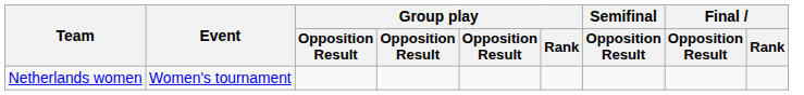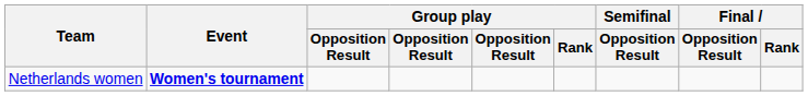Netherlands women | Event: normal -> bold
